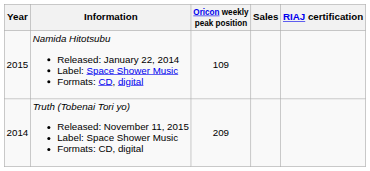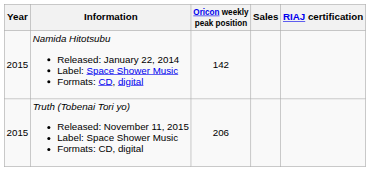row 2 | Oricon weekly peak position: 109 -> 142
row 3 | Year: 2014 -> 2015
row 3 | Oricon weekly peak position: 209 -> 206
